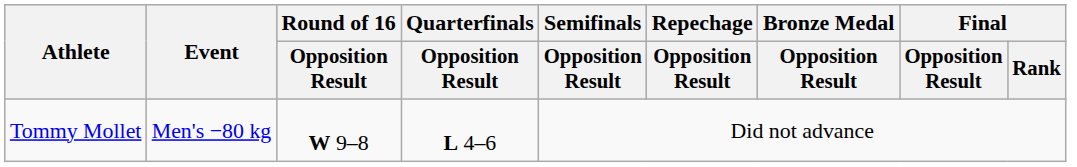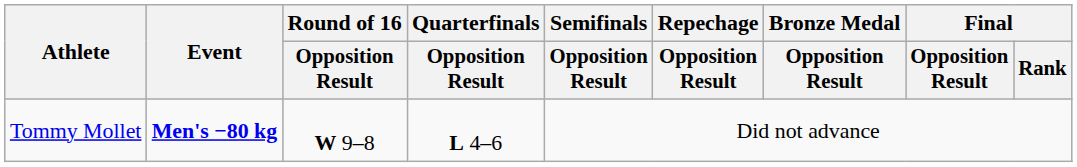Tommy Mollet | Event: normal -> bold
